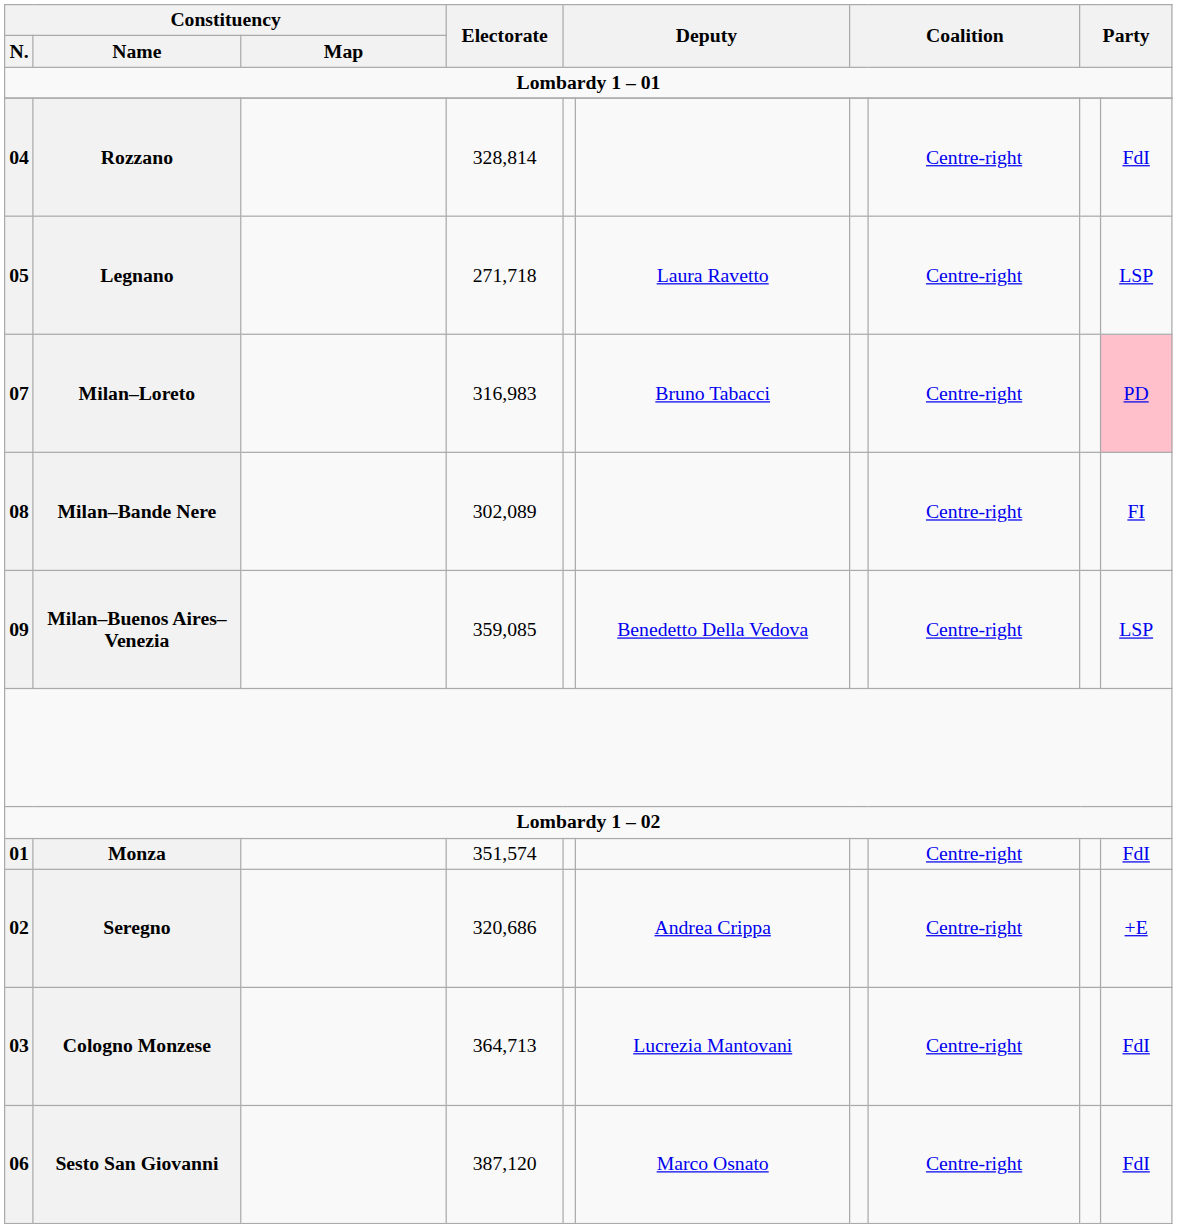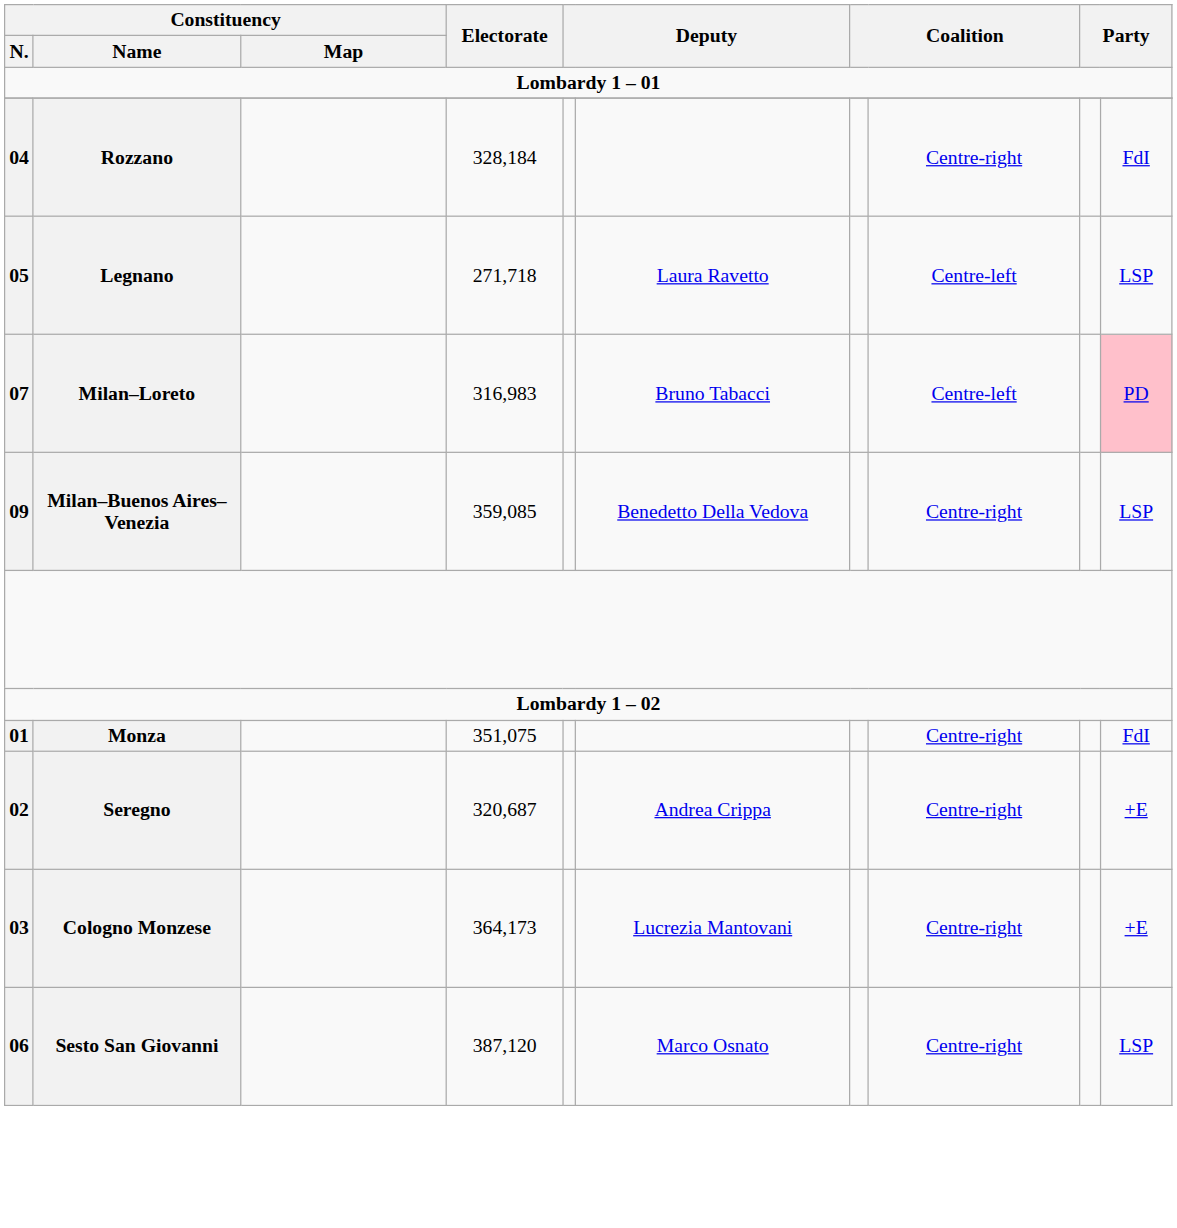Rozzano | Electorate: 328,814 -> 328,184
Legnano | column 8: Centre-right -> Centre-left
Milan–Loreto | column 8: Centre-right -> Centre-left
- row: 08 | Milan–Bande Nere | 302,089 | Centre-right | FI
Monza | Electorate: 351,574 -> 351,075
Seregno | Electorate: 320,686 -> 320,687
Cologno Monzese | Electorate: 364,713 -> 364,173
Cologno Monzese | column 10: FdI -> +E
Sesto San Giovanni | column 10: FdI -> LSP
